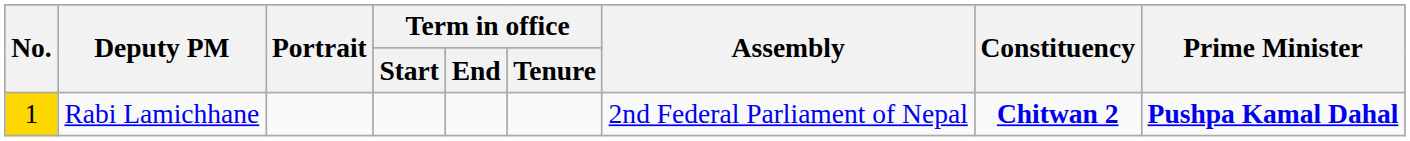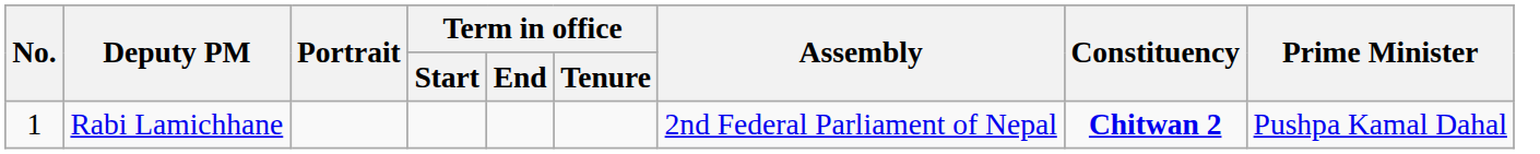Rabi Lamichhane | No.: gold background -> no background
Rabi Lamichhane | Prime Minister: bold -> normal
